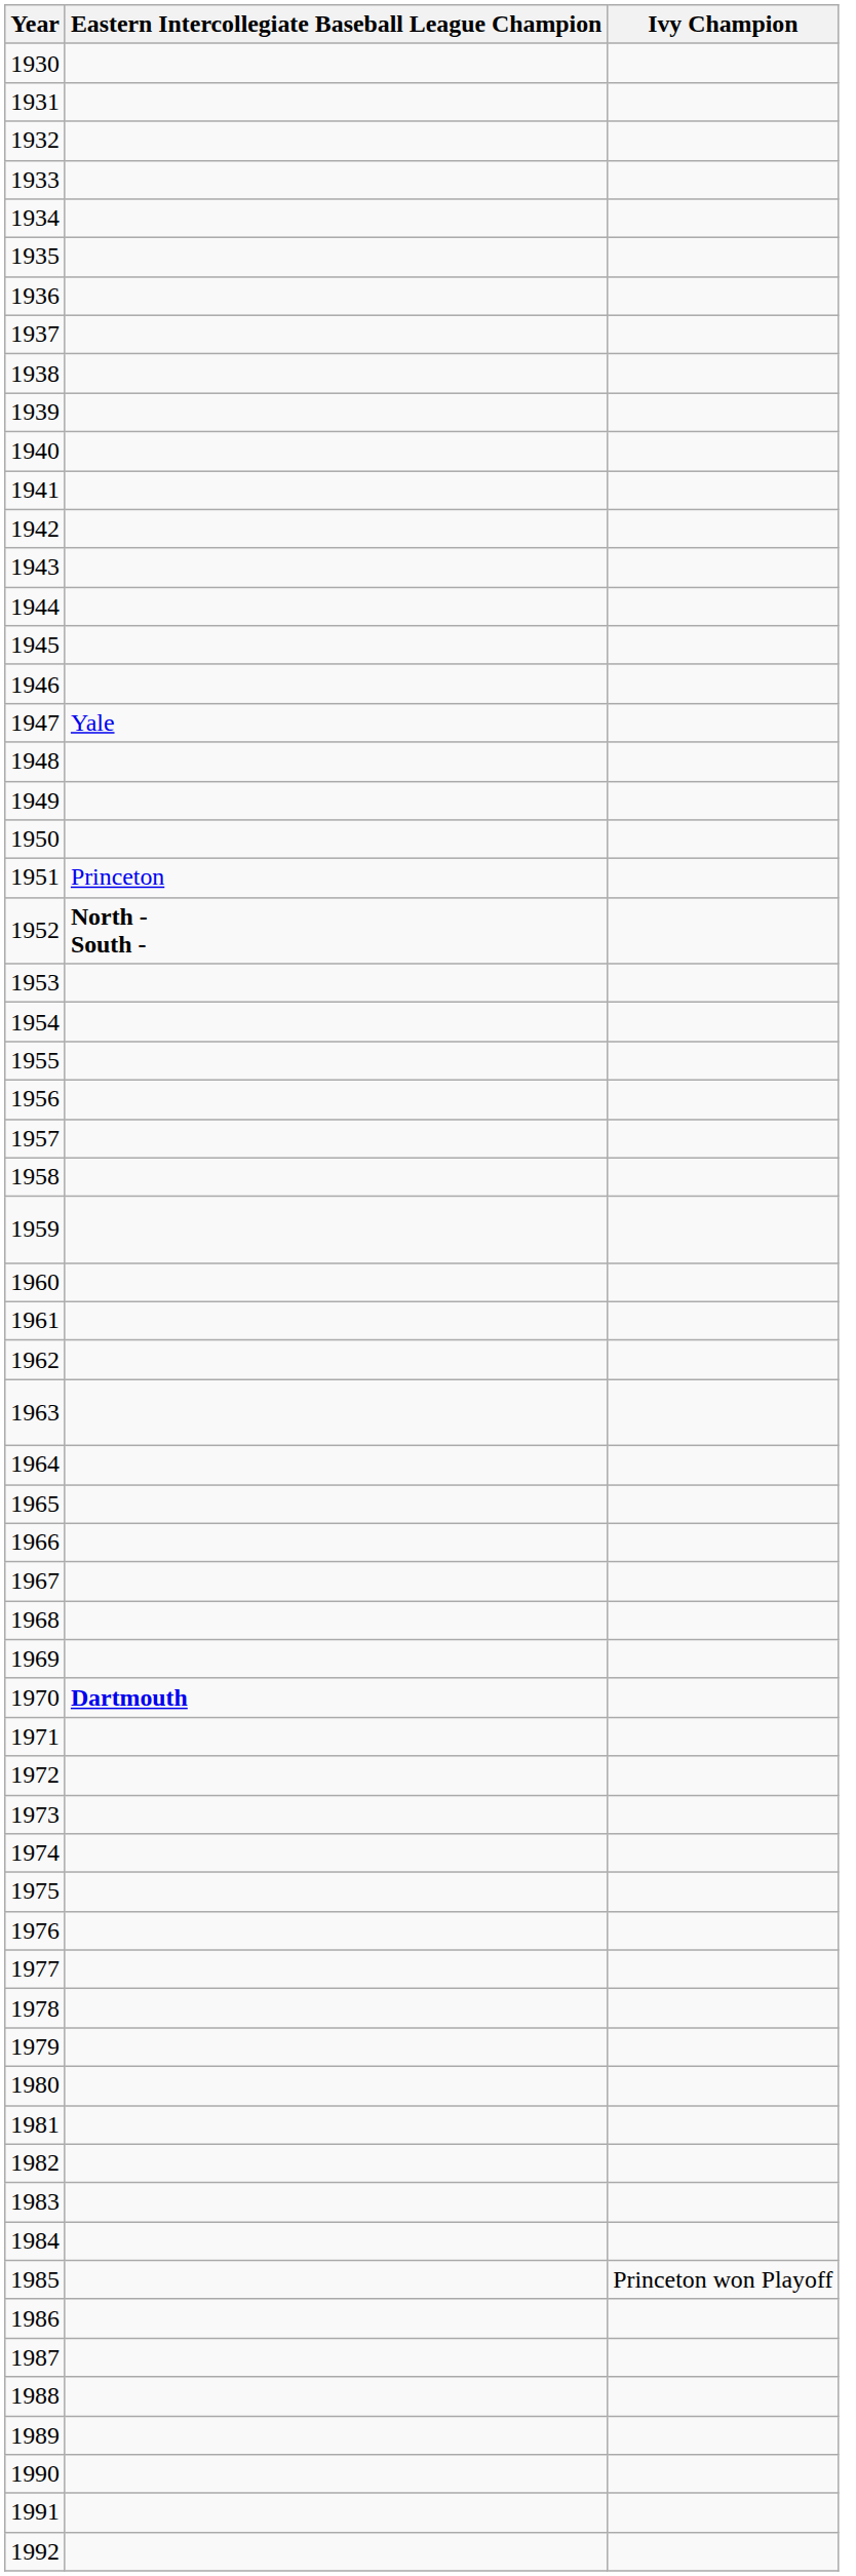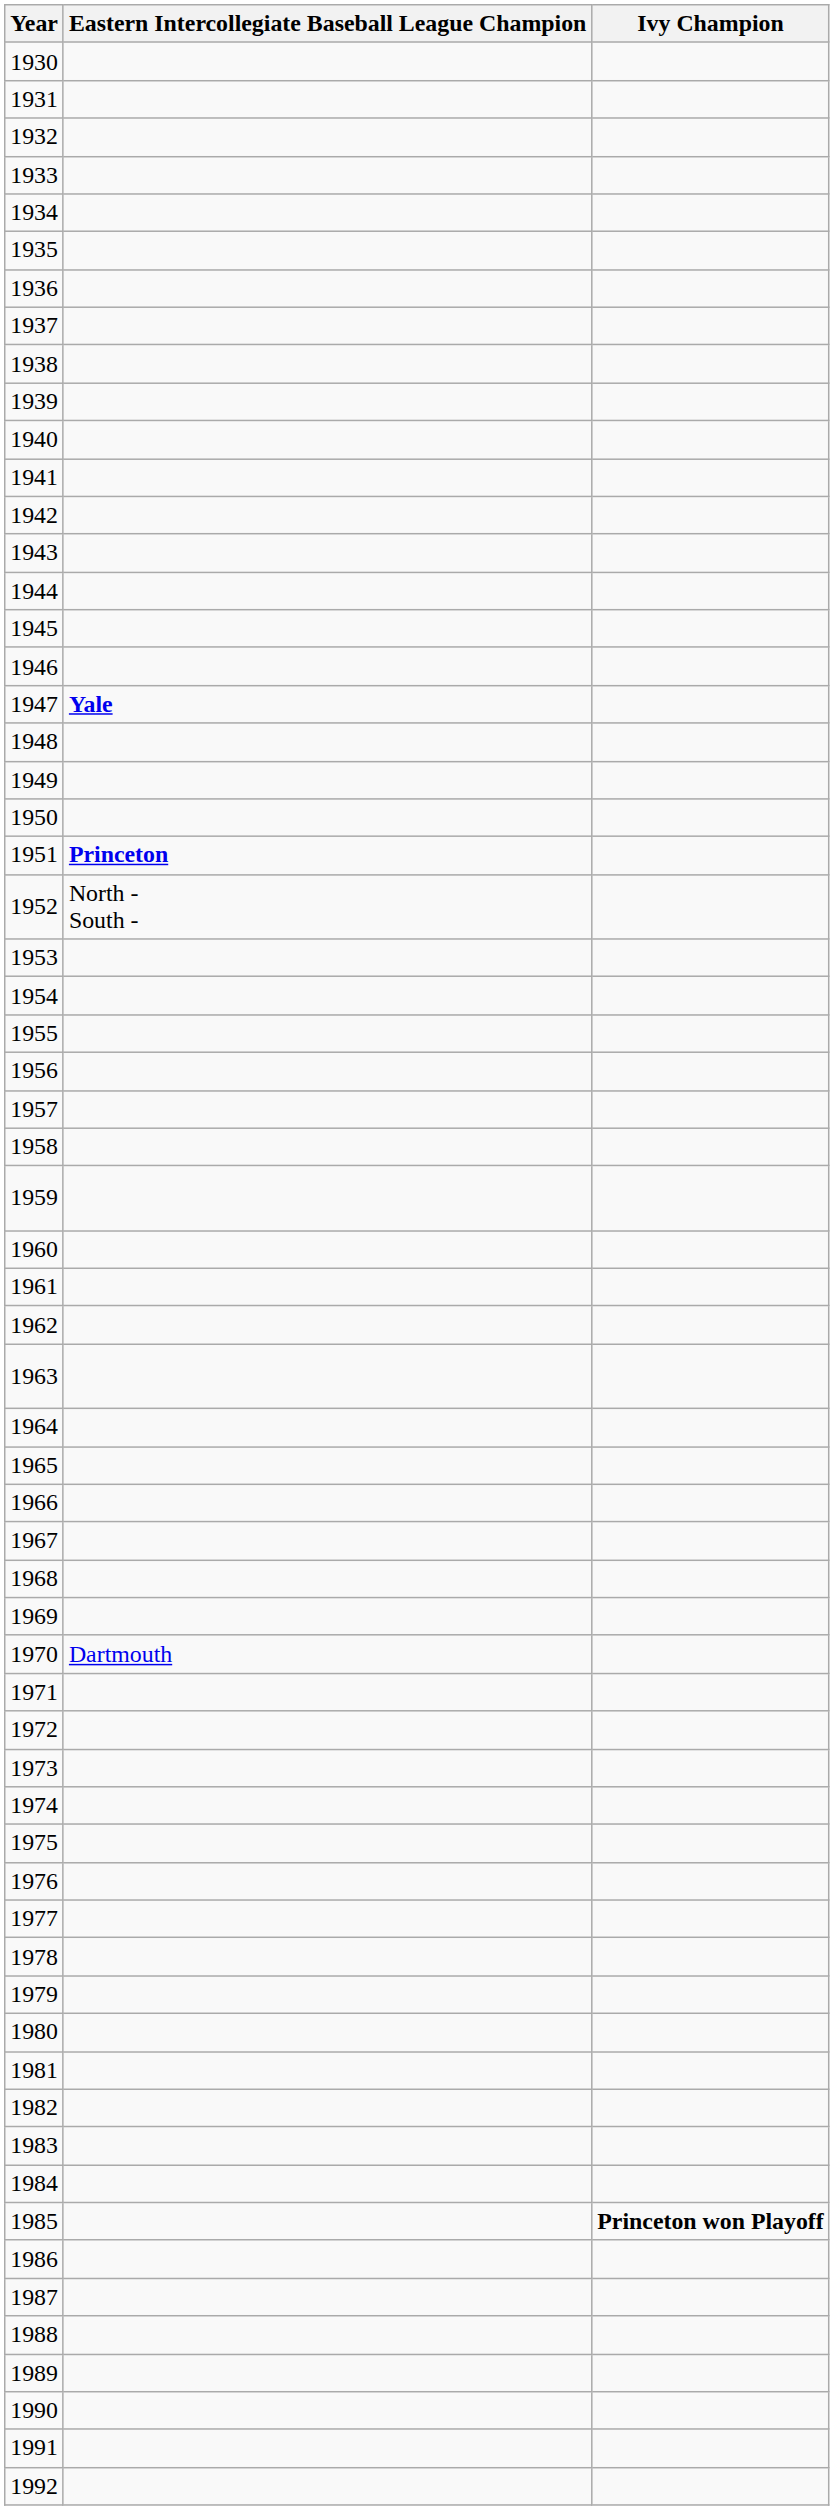1947 | Eastern Intercollegiate Baseball League Champion: normal -> bold
1951 | Eastern Intercollegiate Baseball League Champion: normal -> bold
1952 | Eastern Intercollegiate Baseball League Champion: bold -> normal
1970 | Eastern Intercollegiate Baseball League Champion: bold -> normal
1985 | Ivy Champion: normal -> bold
